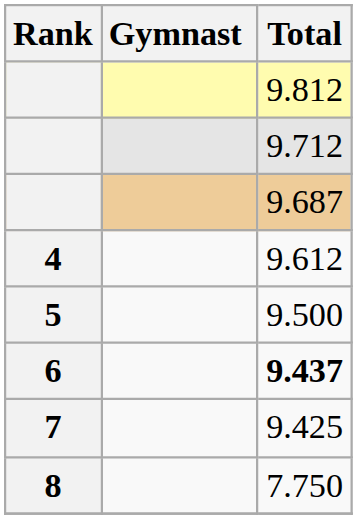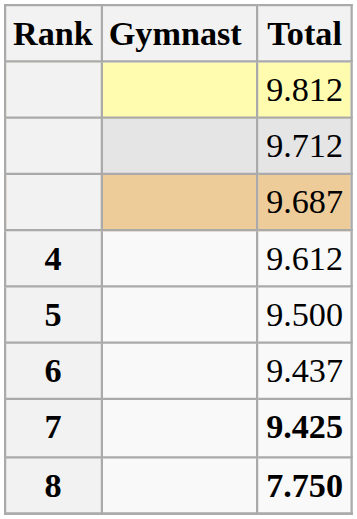9.437 | Total: bold -> normal
9.425 | Total: normal -> bold
7.750 | Total: normal -> bold
